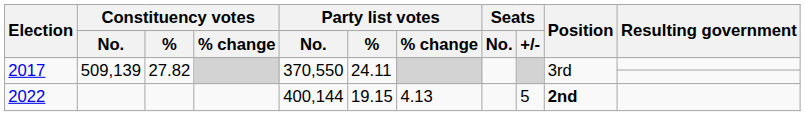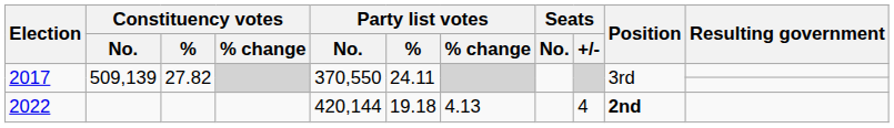2022 | Party list votes / No.: 400,144 -> 420,144
2022 | Party list votes / %: 19.15 -> 19.18
2022 | Seats / +/-: 5 -> 4
